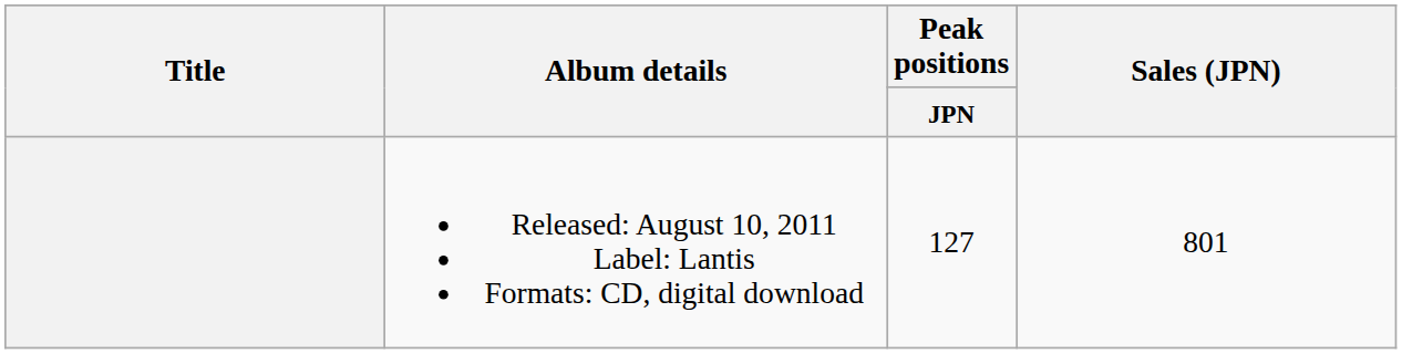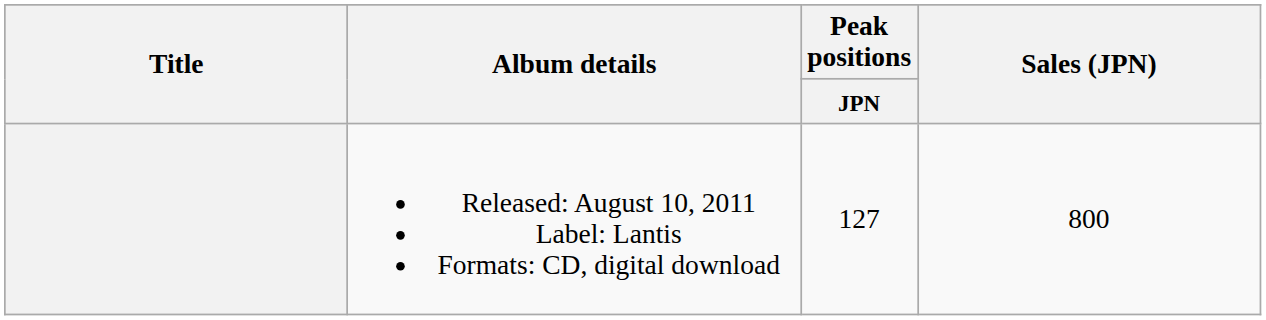row 3 | Sales (JPN): 801 -> 800
